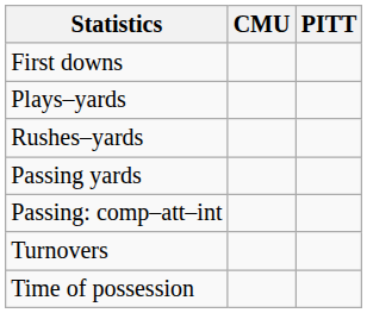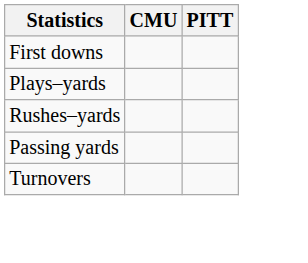- row: Passing: comp–att–int
- row: Time of possession
